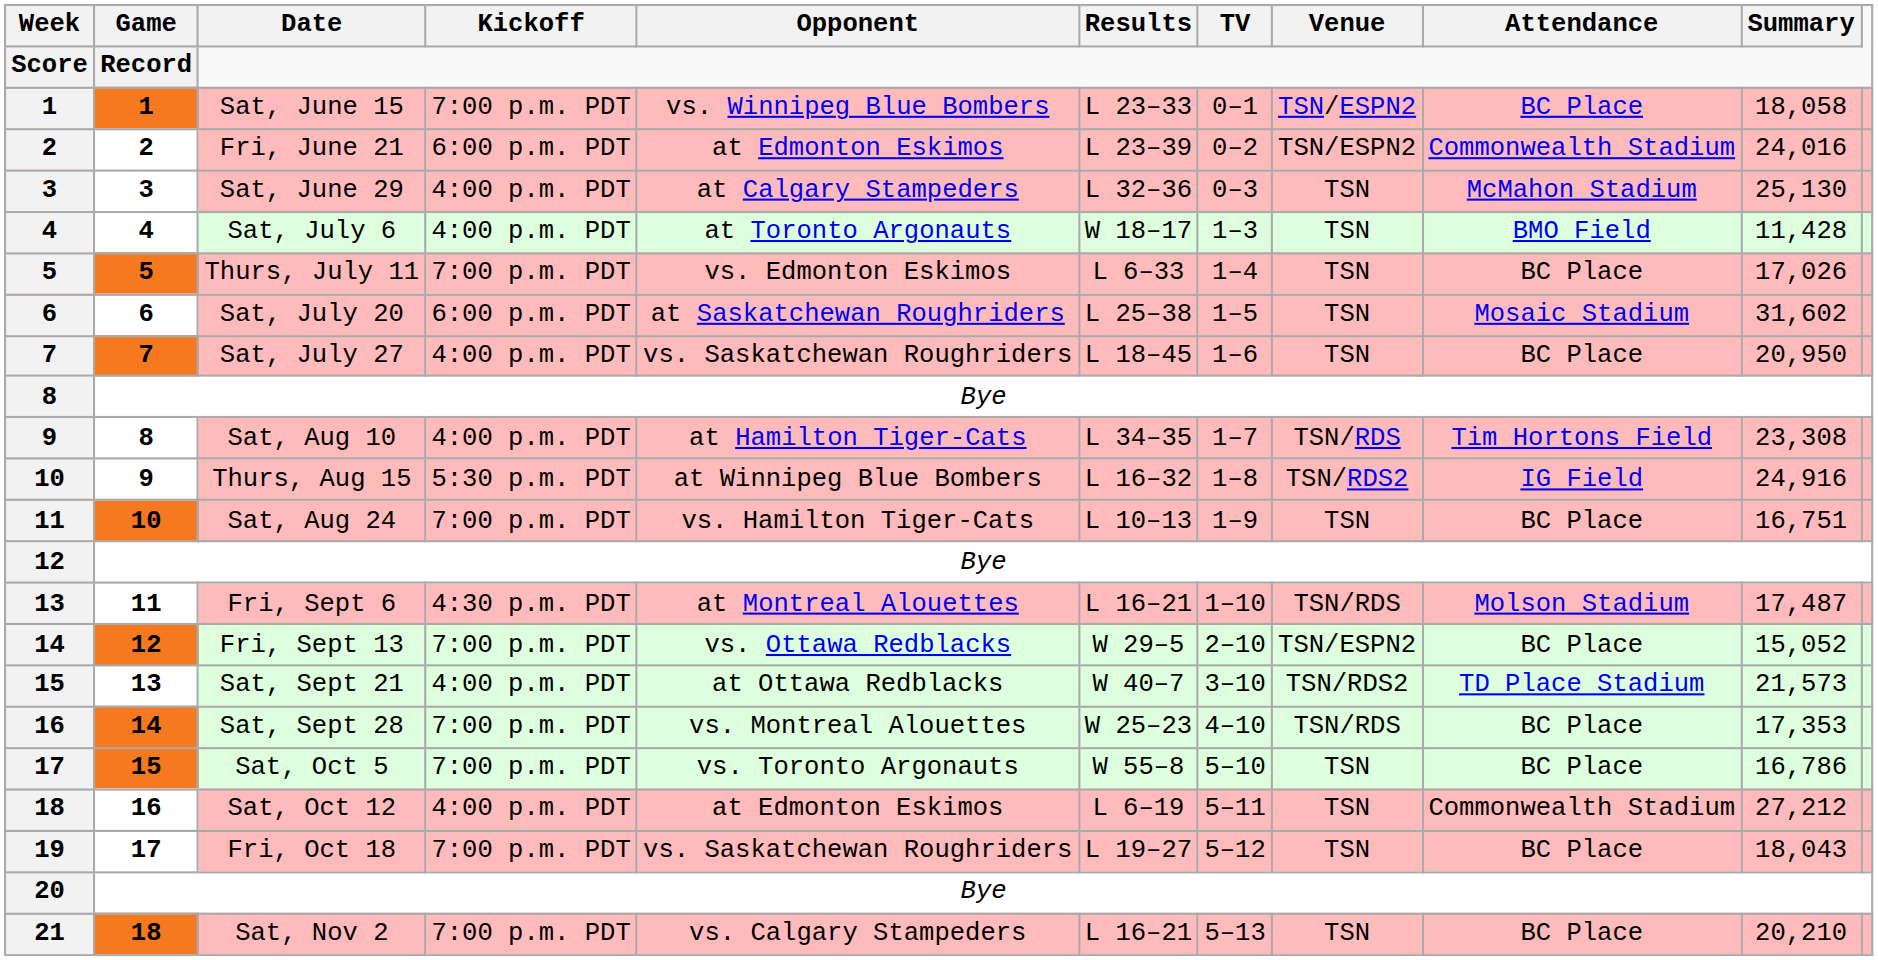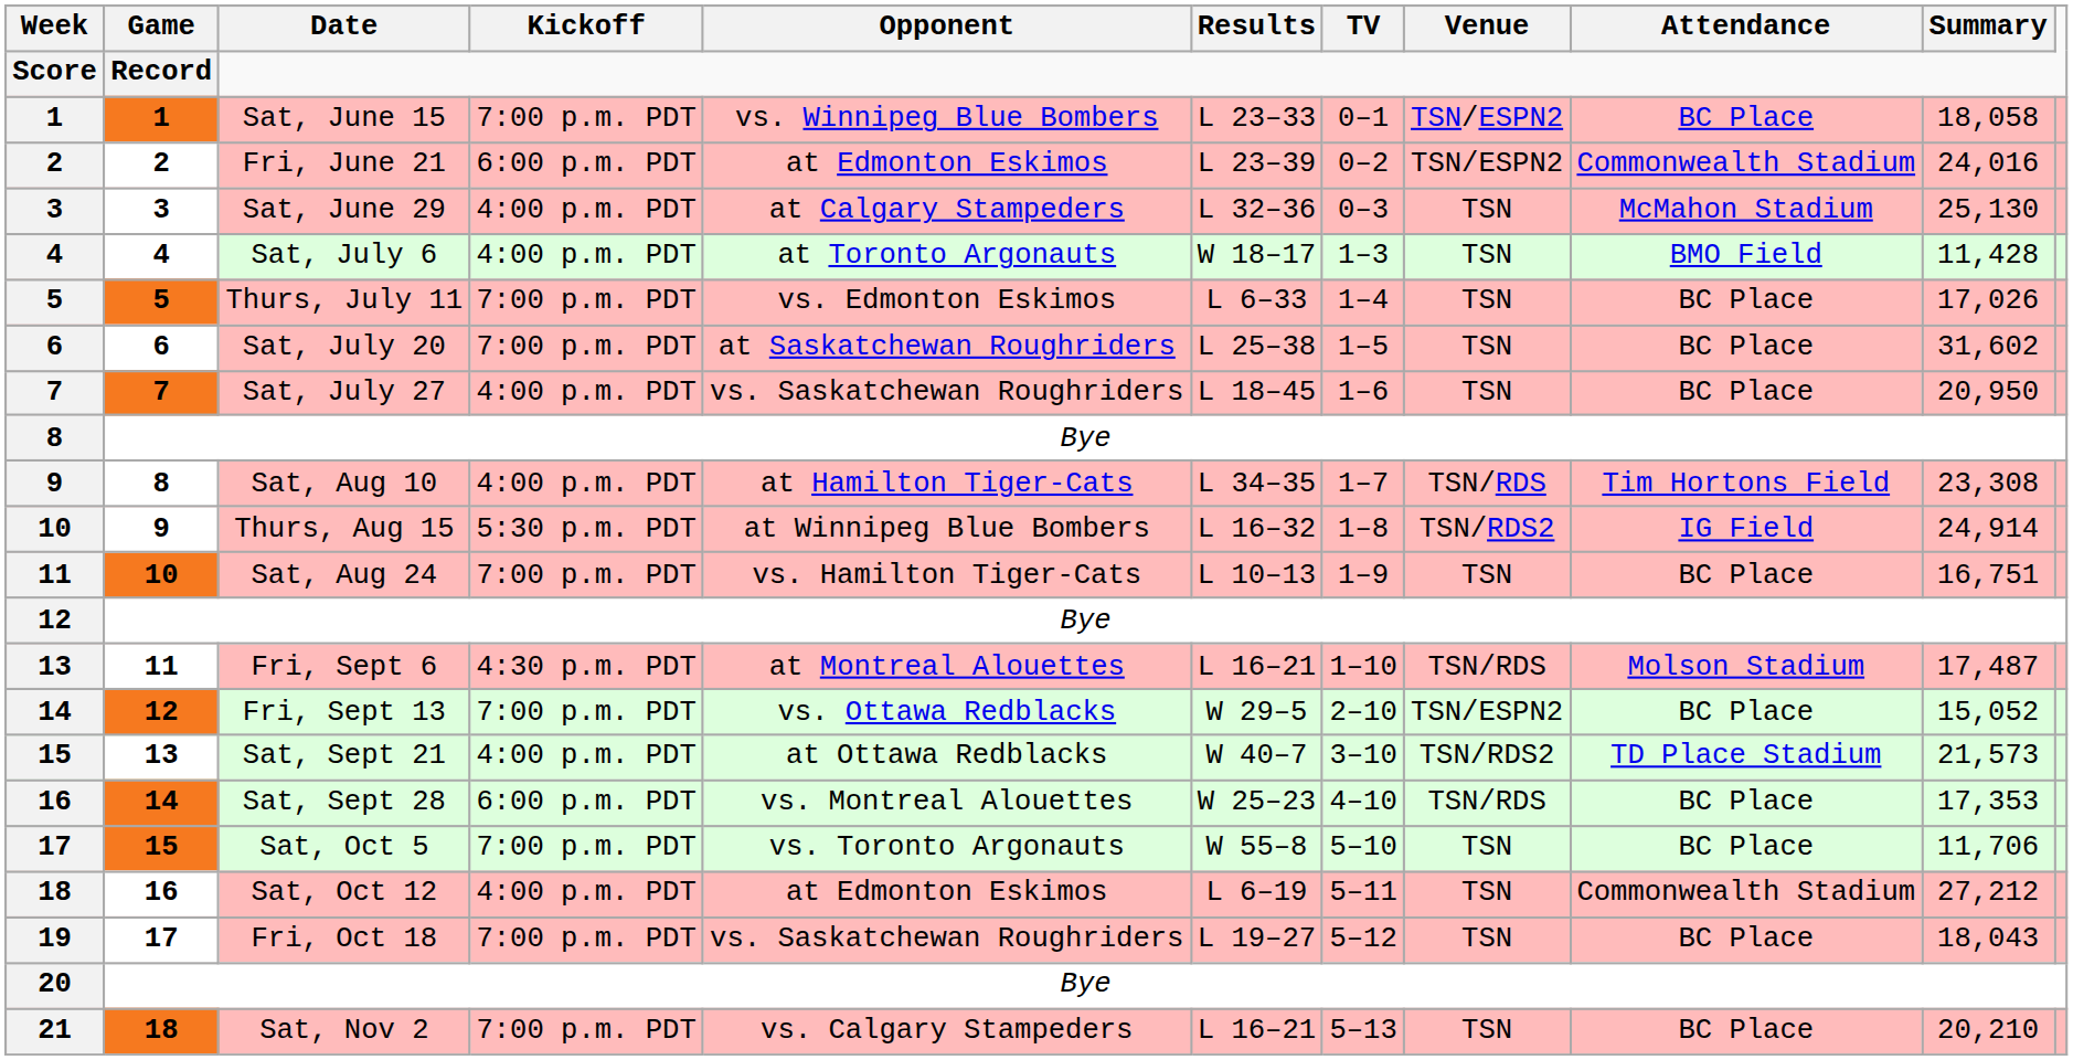Sat, July 20 | Kickoff: 6:00 p.m. PDT -> 7:00 p.m. PDT
Sat, July 20 | Attendance: Mosaic Stadium -> BC Place
Thurs, Aug 15 | Summary: 24,916 -> 24,914
Sat, Sept 28 | Kickoff: 7:00 p.m. PDT -> 6:00 p.m. PDT
Sat, Oct 5 | Summary: 16,786 -> 11,706
